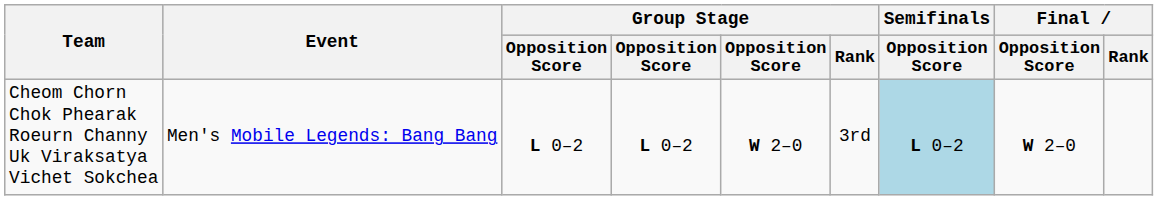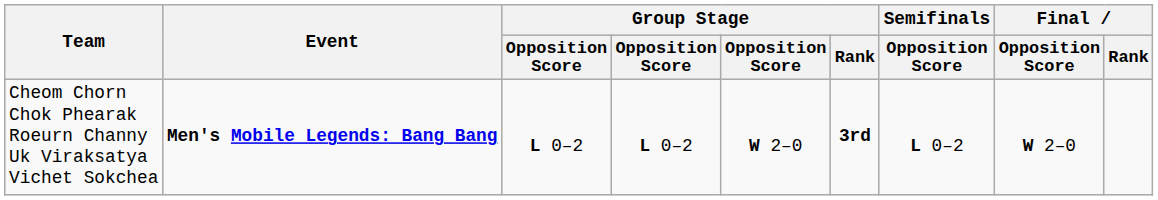row 3 | Event: normal -> bold
row 3 | Group Stage / Rank: normal -> bold
row 3 | Semifinals / Opposition Score: lightblue background -> no background
